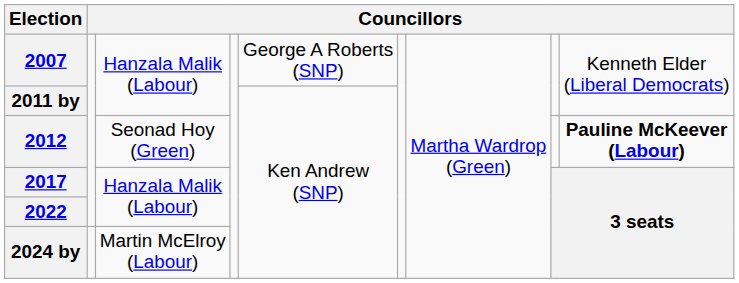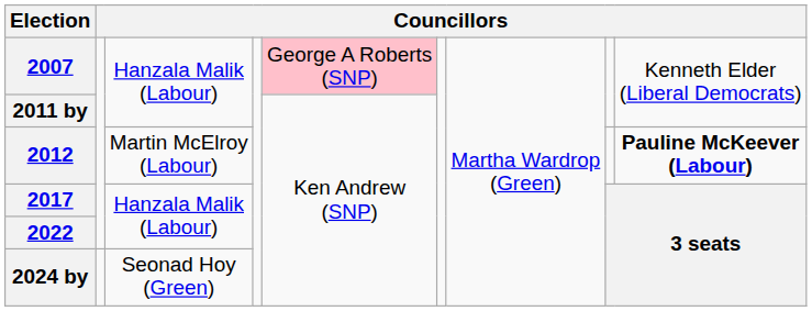2007 | column 5: no background -> pink background
2012 | column 3: Seonad Hoy (Green) -> Martin McElroy (Labour)
2024 by | column 3: Martin McElroy (Labour) -> Seonad Hoy (Green)
